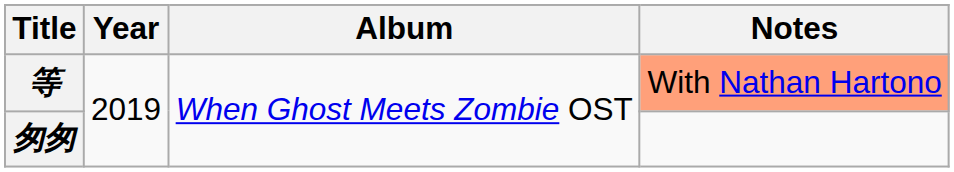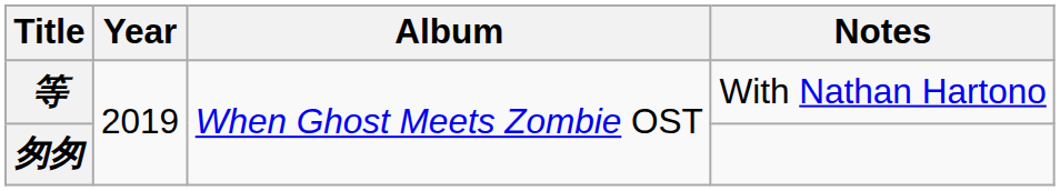等 | Notes: lightsalmon background -> no background
